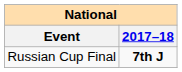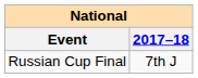Russian Cup Final | 2017–18: bold -> normal
